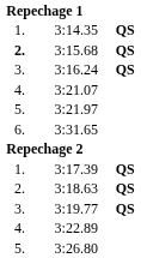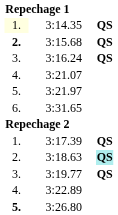3:14.35 | column 1: no background -> lightyellow background
3:18.63 | column 3: no background -> paleturquoise background
3:26.80 | column 1: normal -> bold
